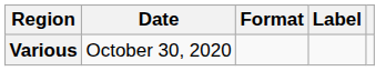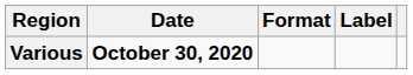Various | Date: normal -> bold
